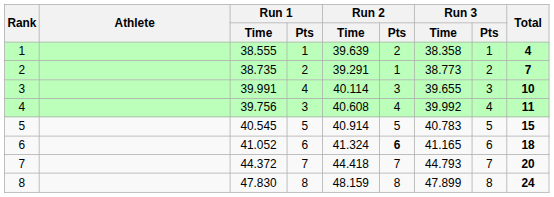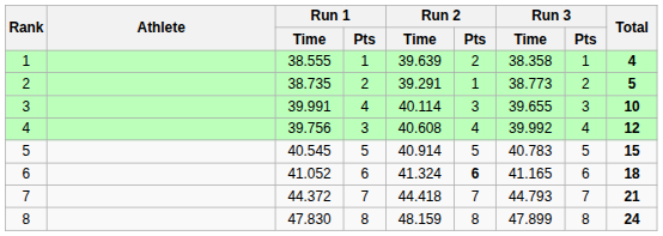row 4 | Total: 7 -> 5
row 6 | Total: 11 -> 12
row 9 | Total: 20 -> 21
